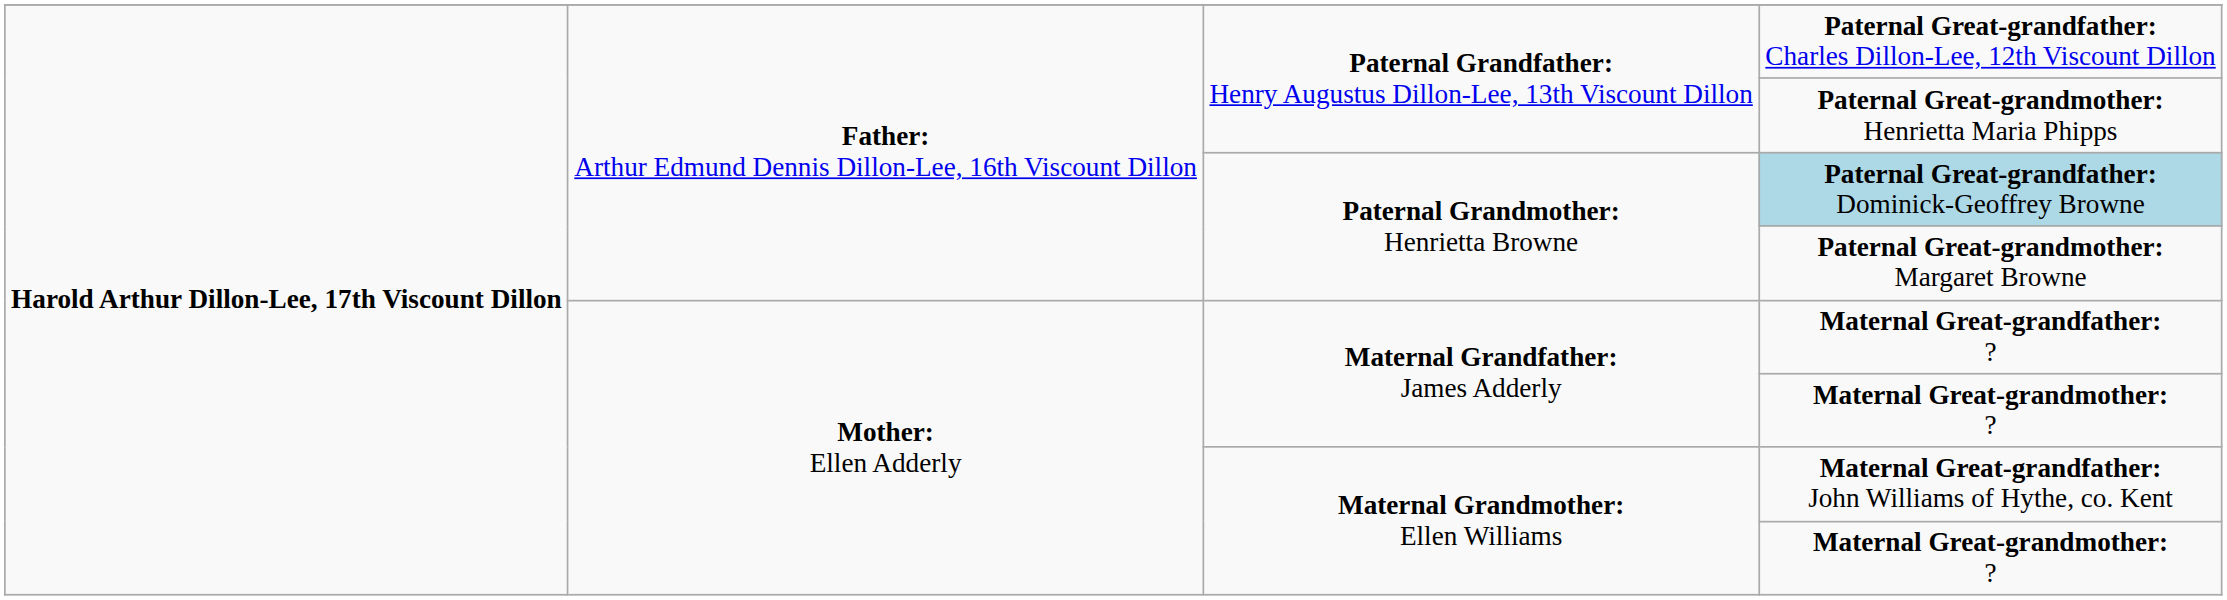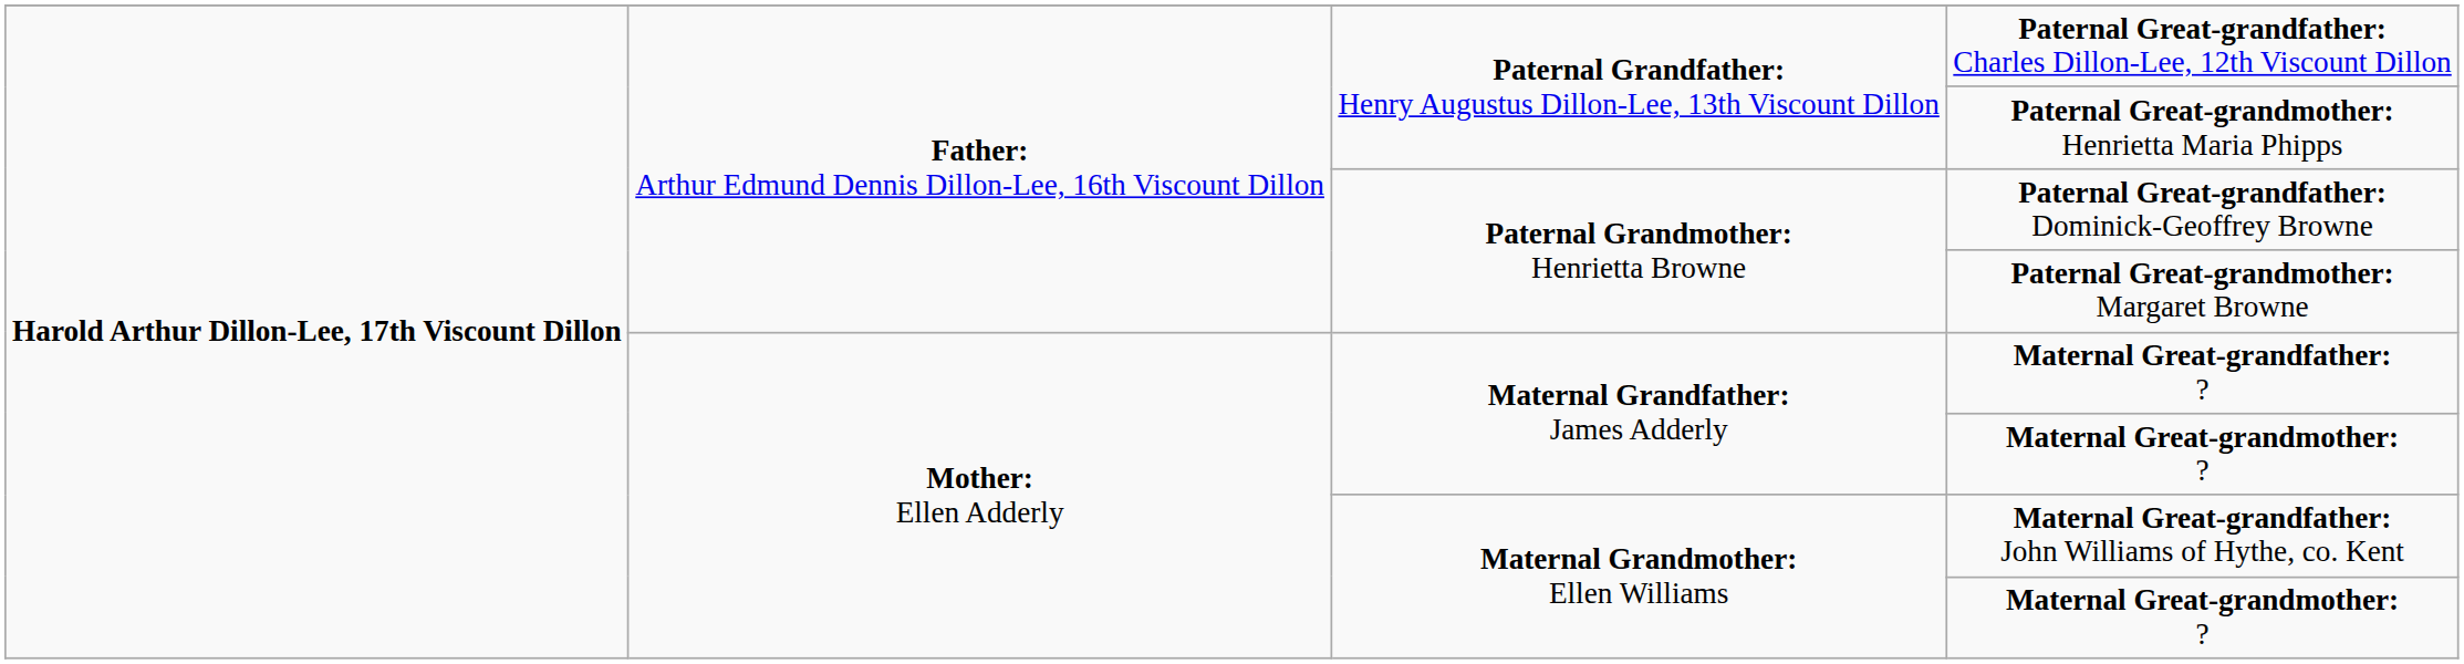Paternal Great-grandfather: Dominick-Geoffrey Browne | column 4: lightblue background -> no background
